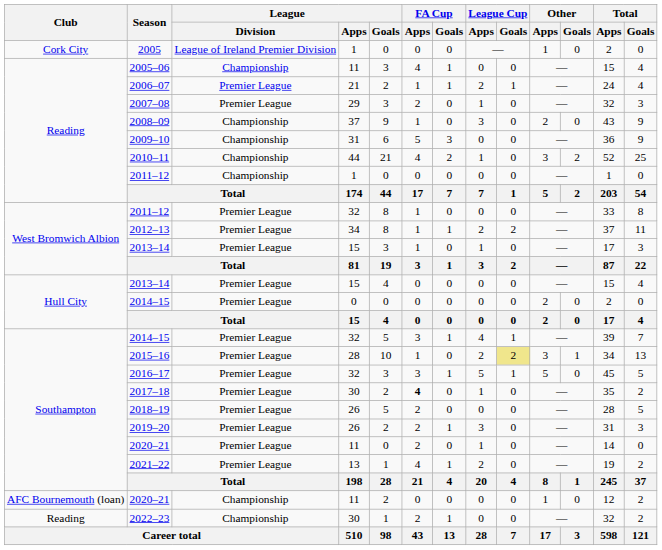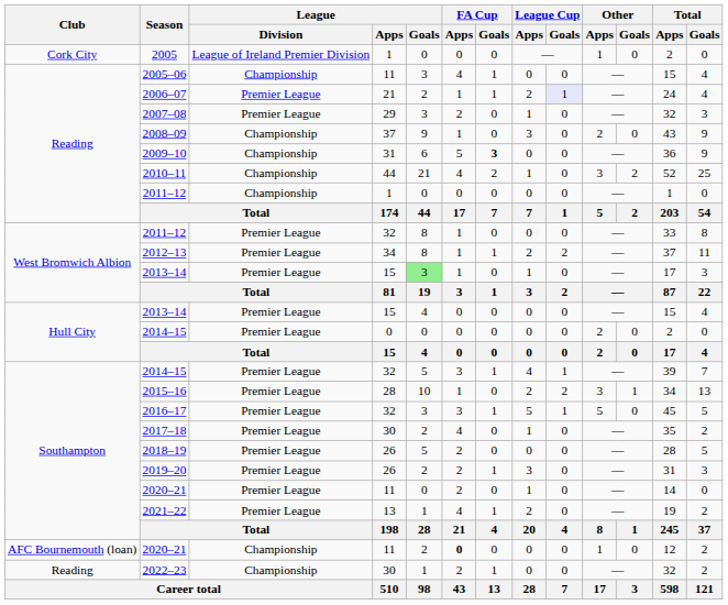2006–07 | League Cup / Goals: no background -> lavender background
2009–10 | FA Cup / Goals: normal -> bold
West Bromwich Albion / 2013–14 | League / Goals: no background -> lightgreen background
2015–16 | League Cup / Goals: khaki background -> no background
2017–18 | FA Cup / Apps: bold -> normal
AFC Bournemouth (loan) / 2020–21 | FA Cup / Apps: normal -> bold
